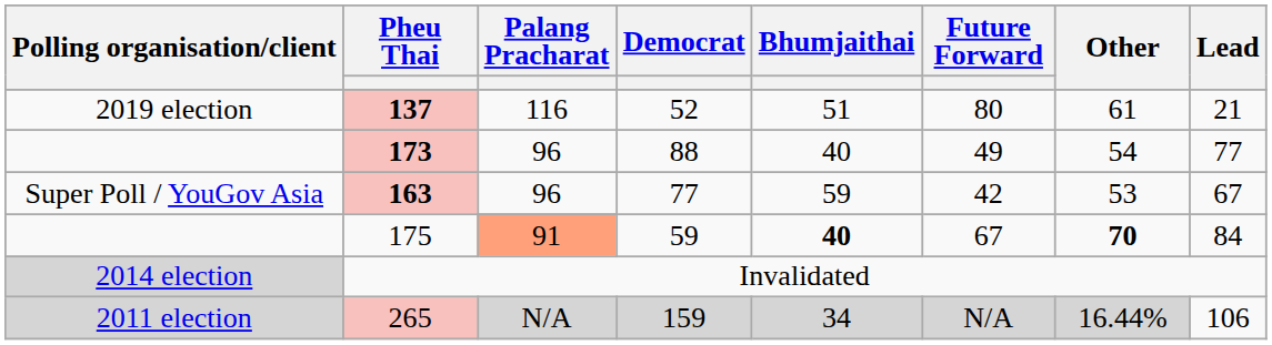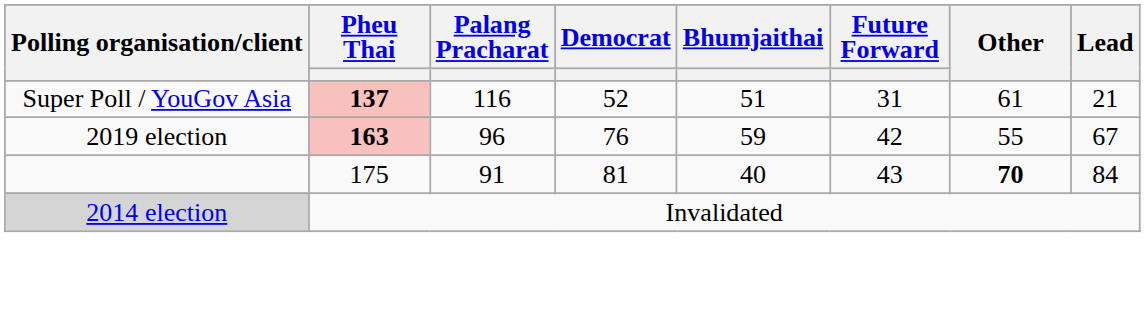137 | Polling organisation/client: 2019 election -> Super Poll / YouGov Asia
137 | Future Forward: 80 -> 31
- row: 173 | 96 | 88 | 40 | 49 | 54 | 77
163 | Polling organisation/client: Super Poll / YouGov Asia -> 2019 election
163 | Democrat: 77 -> 76
163 | Other: 53 -> 55
175 | Palang Pracharat: lightsalmon background -> no background
175 | Democrat: 59 -> 81
175 | Bhumjaithai: bold -> normal
175 | Future Forward: 67 -> 43
- row: 2011 election | 265 | N/A | 159 | 34 | N/A | 16.44% | 106
